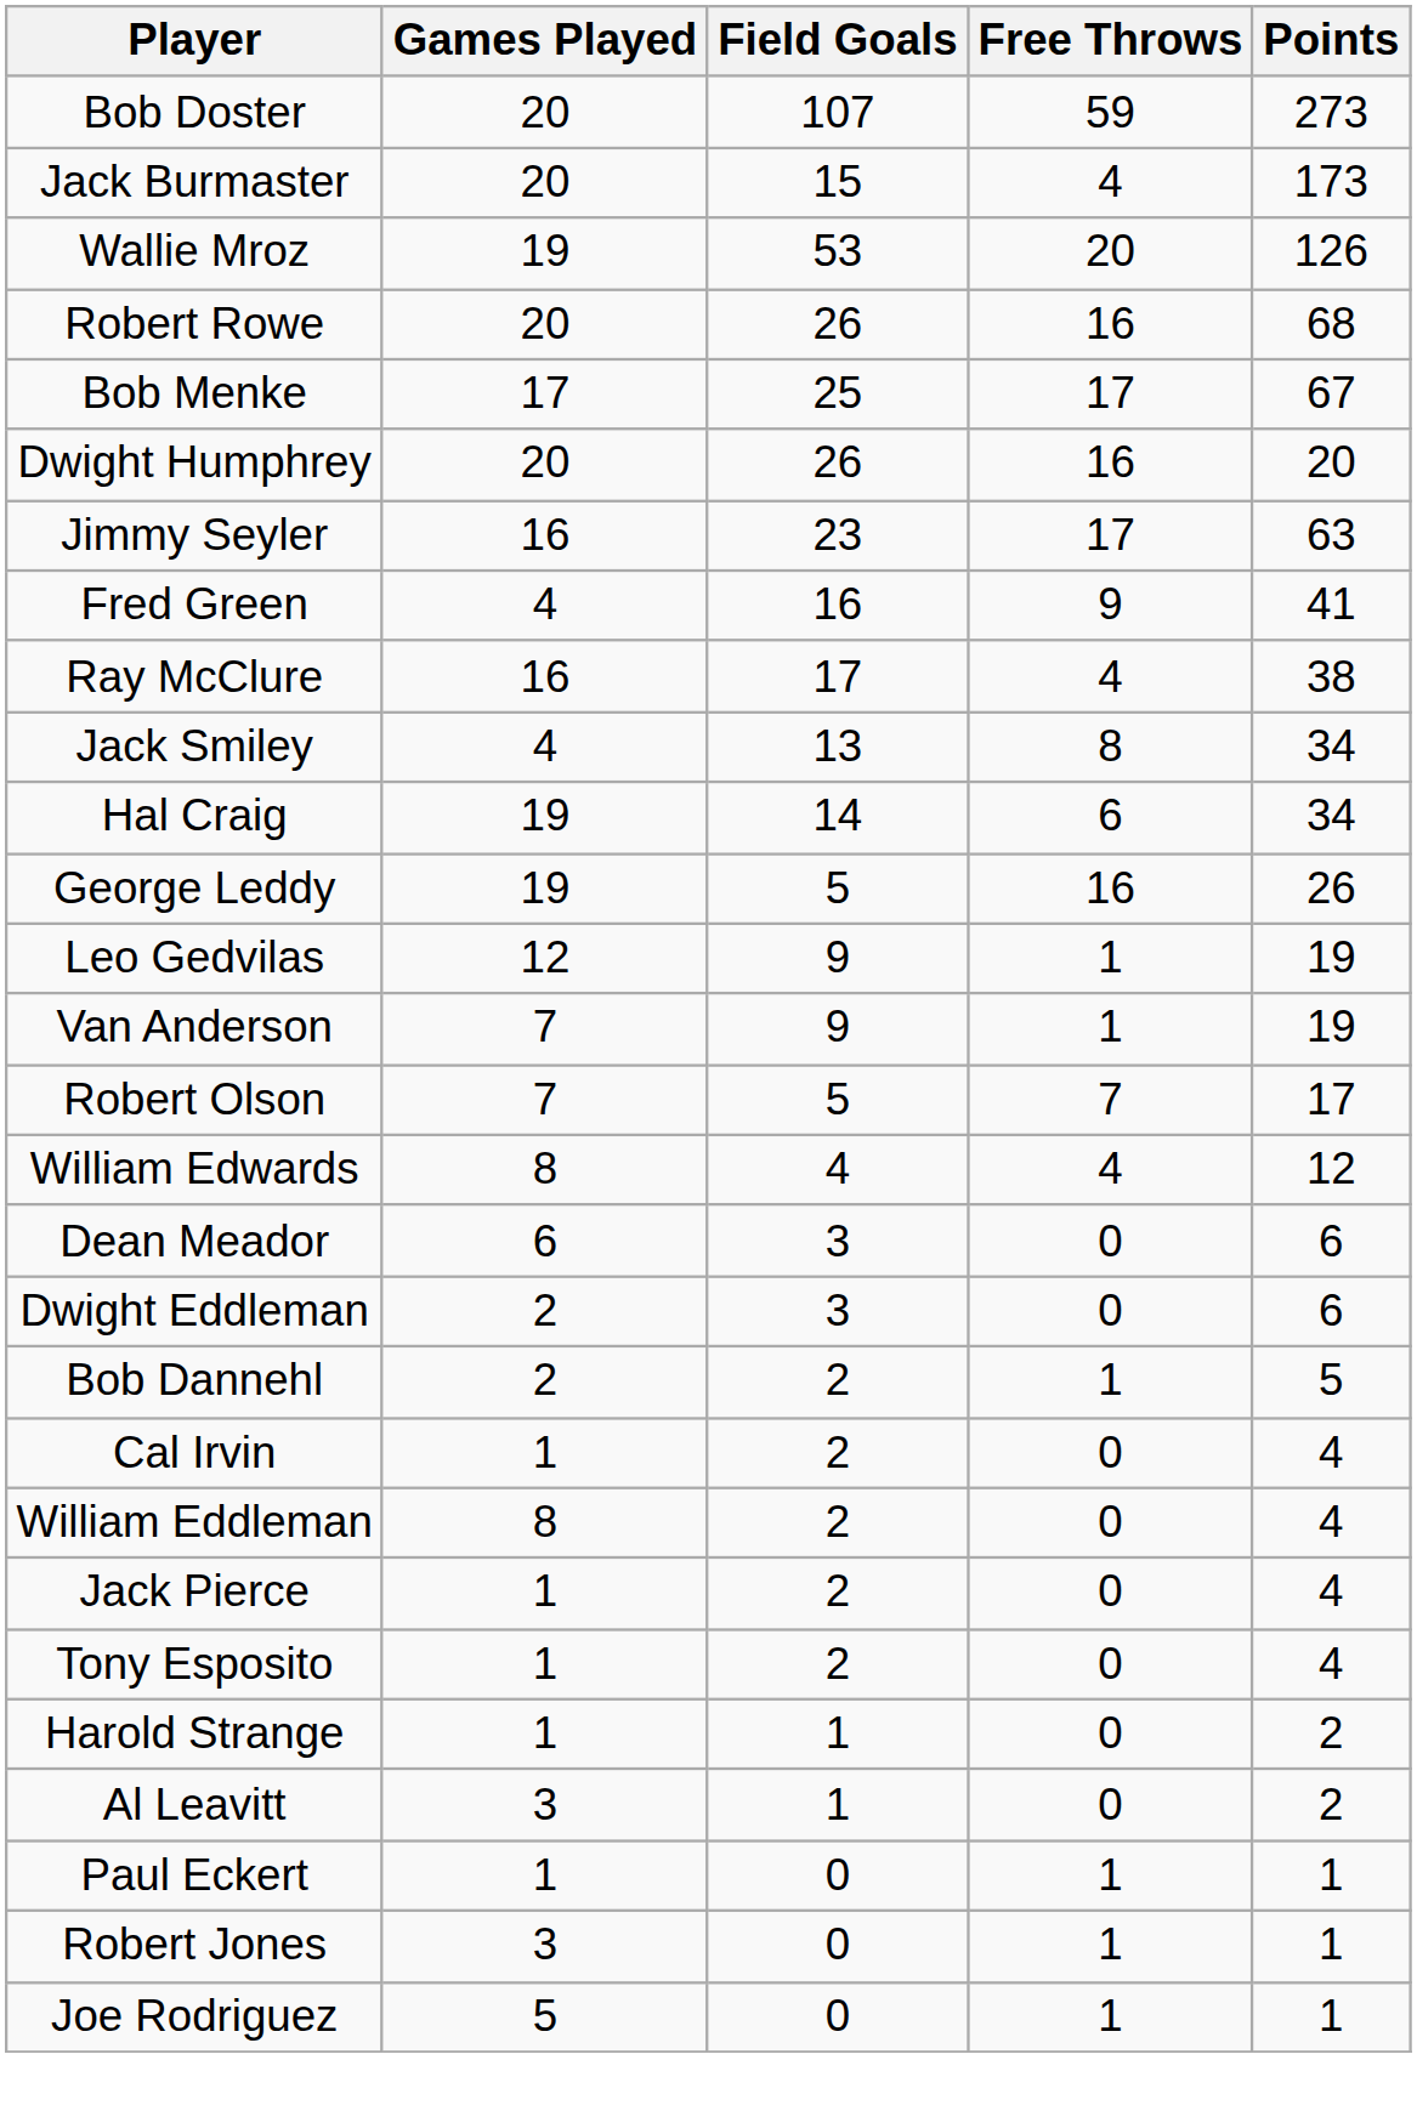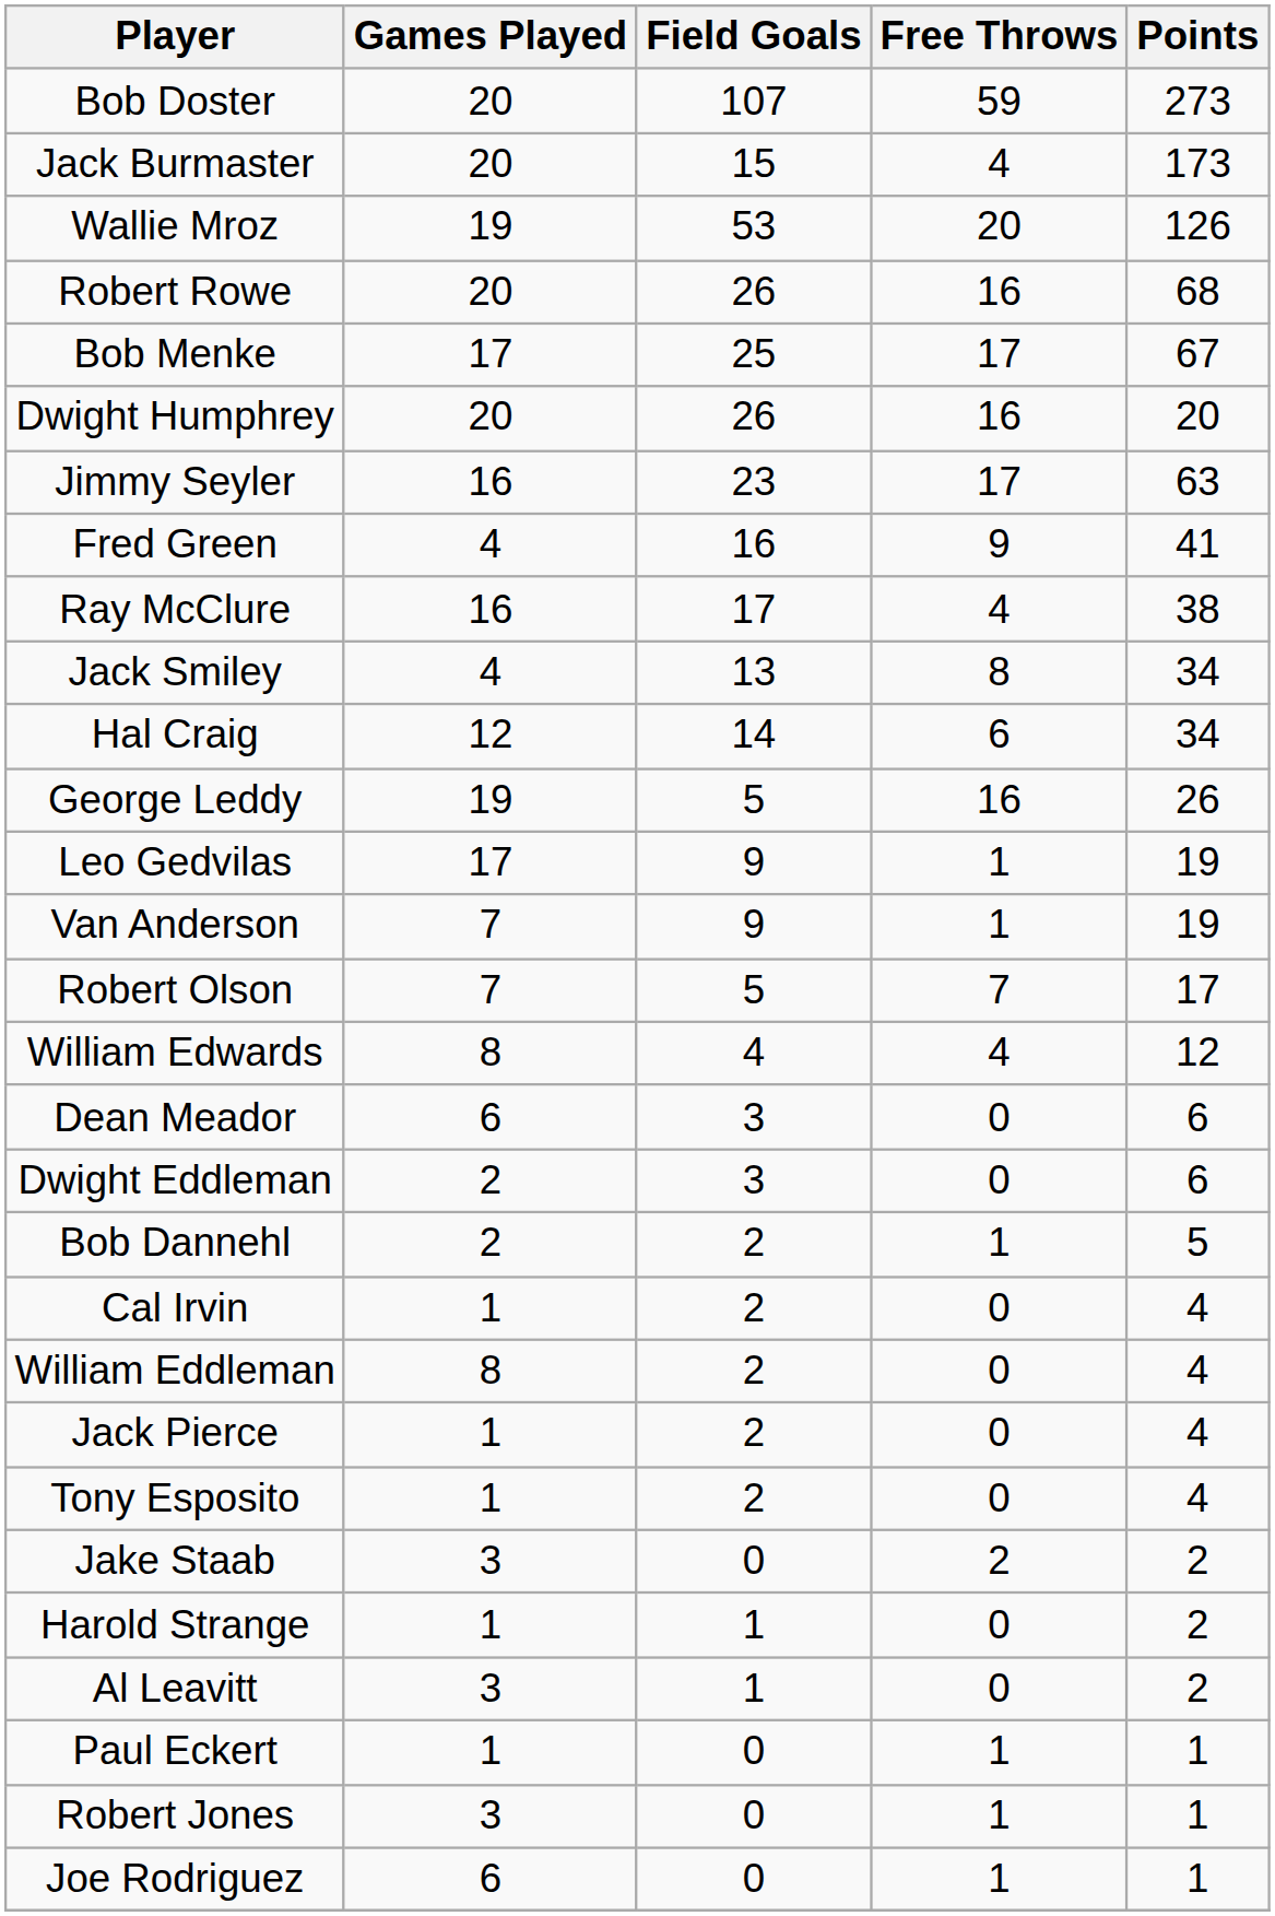Hal Craig | Games Played: 19 -> 12
Leo Gedvilas | Games Played: 12 -> 17
+ row: Jake Staab | 3 | 0 | 2 | 2
Joe Rodriguez | Games Played: 5 -> 6
